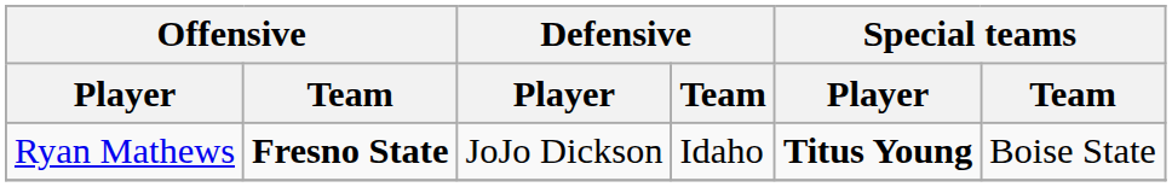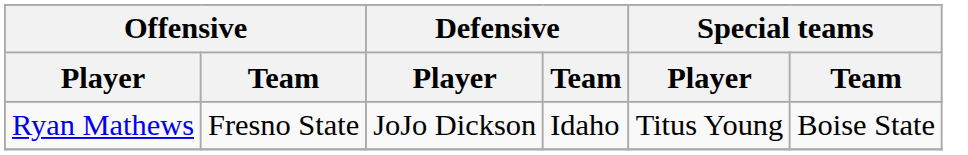Ryan Mathews | Offensive / Team: bold -> normal
Ryan Mathews | Special teams / Player: bold -> normal
